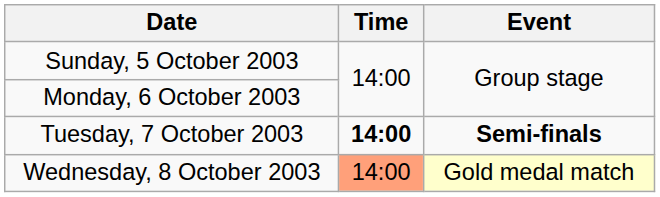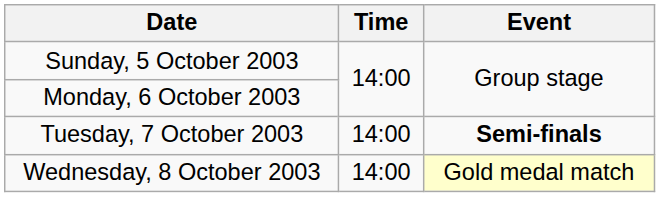Tuesday, 7 October 2003 | Time: bold -> normal
Wednesday, 8 October 2003 | Time: lightsalmon background -> no background
